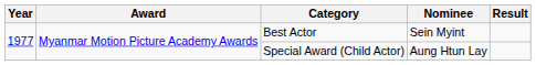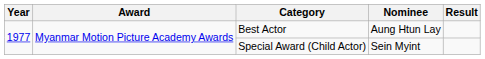Best Actor | Nominee: Sein Myint -> Aung Htun Lay
Special Award (Child Actor) | Nominee: Aung Htun Lay -> Sein Myint
